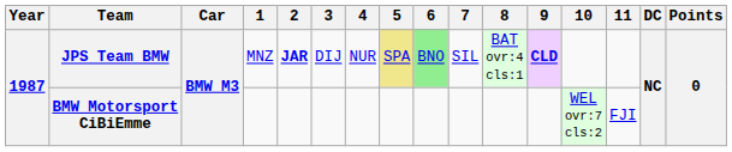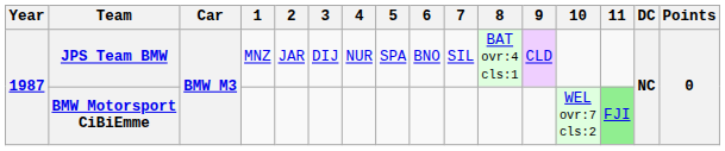JPS Team BMW | 2: bold -> normal
JPS Team BMW | 5: khaki background -> no background
JPS Team BMW | 6: lightgreen background -> no background
JPS Team BMW | 9: bold -> normal
BMW Motorsport CiBiEmme | 11: no background -> lightgreen background
